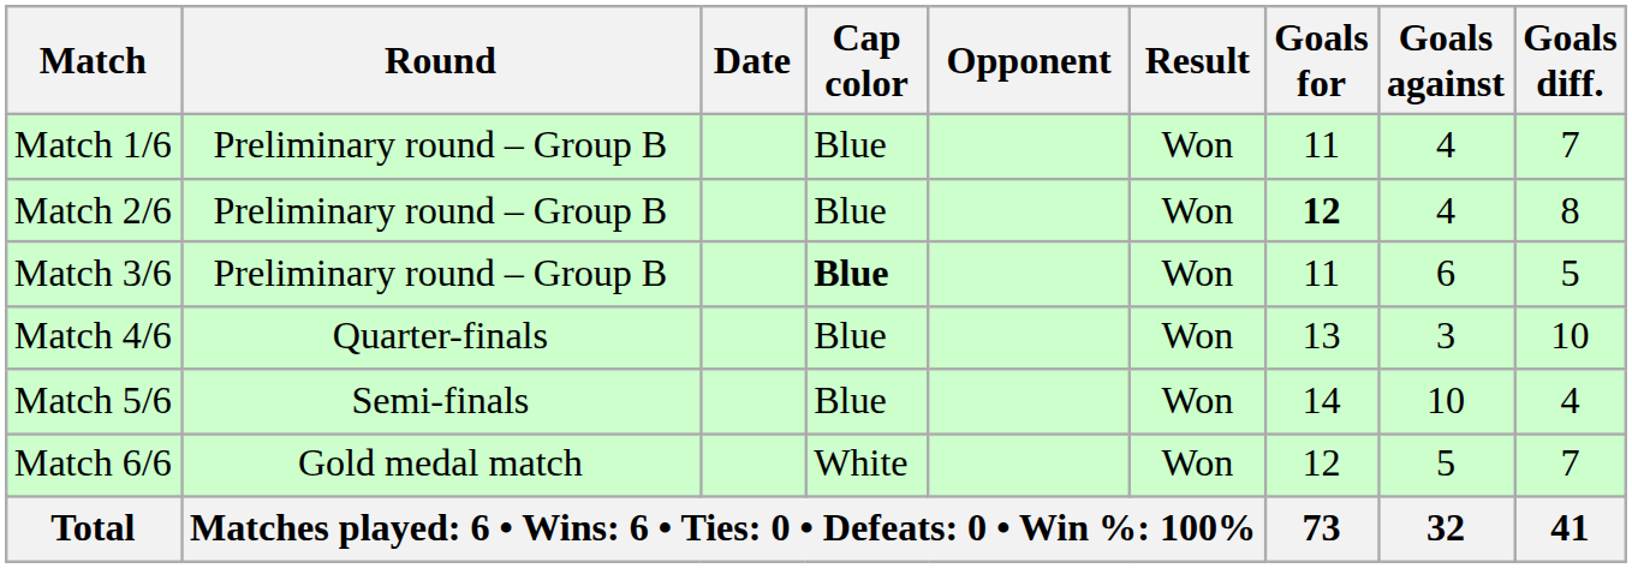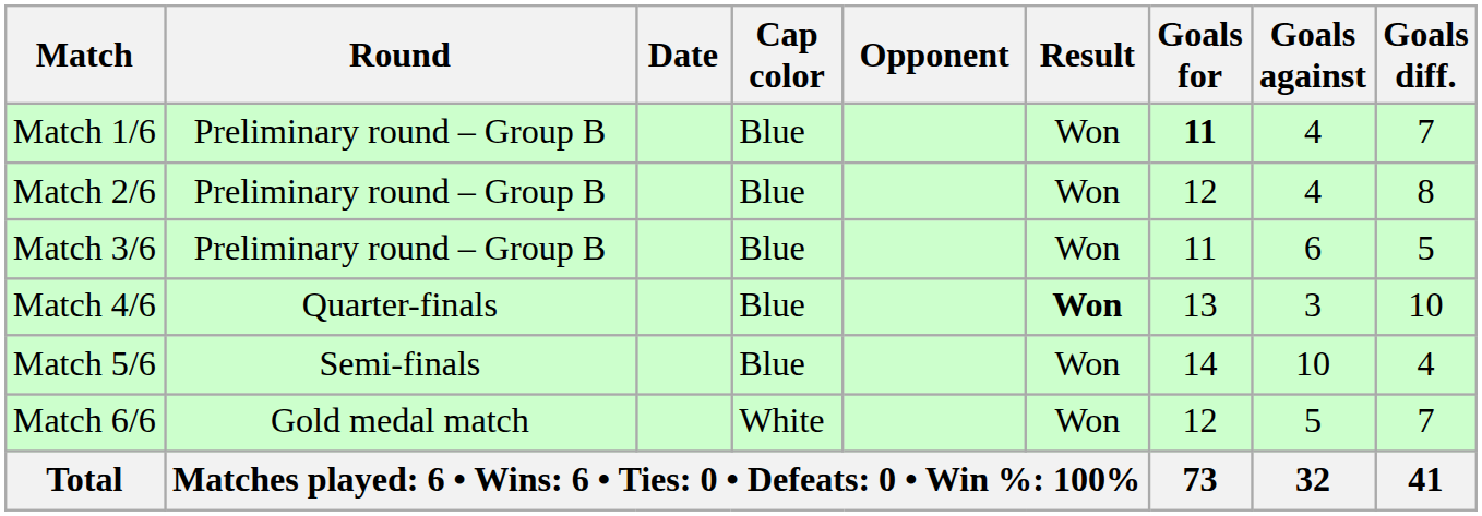Match 1/6 | Goals for: normal -> bold
Match 2/6 | Goals for: bold -> normal
Match 3/6 | Cap color: bold -> normal
Match 4/6 | Result: normal -> bold
